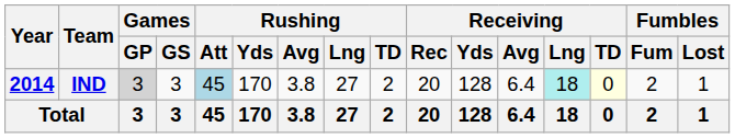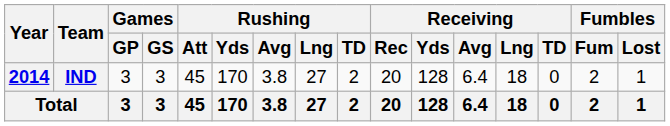IND | Games / GP: lightgrey background -> no background
IND | Rushing / Att: lightblue background -> no background
IND | Receiving / Lng: paleturquoise background -> no background
IND | Receiving / TD: lightyellow background -> no background
